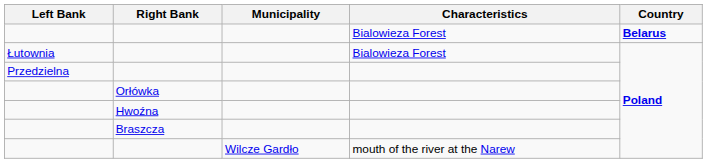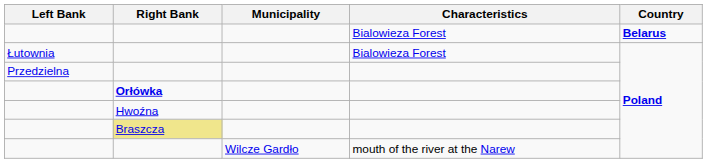Orłówka | Right Bank: normal -> bold
Braszcza | Right Bank: no background -> khaki background
